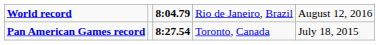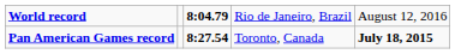Pan American Games record | column 5: normal -> bold
